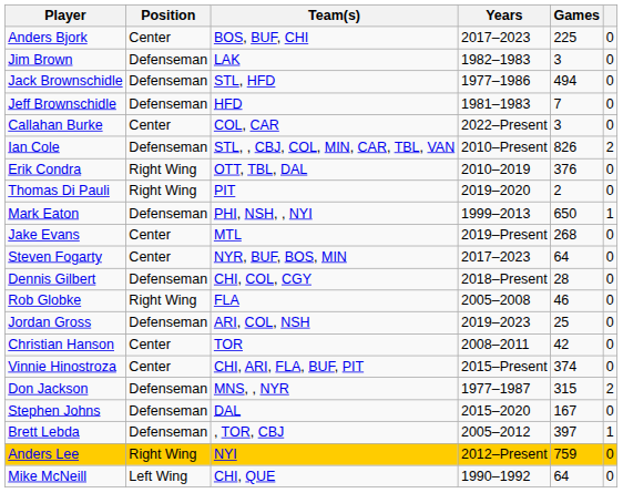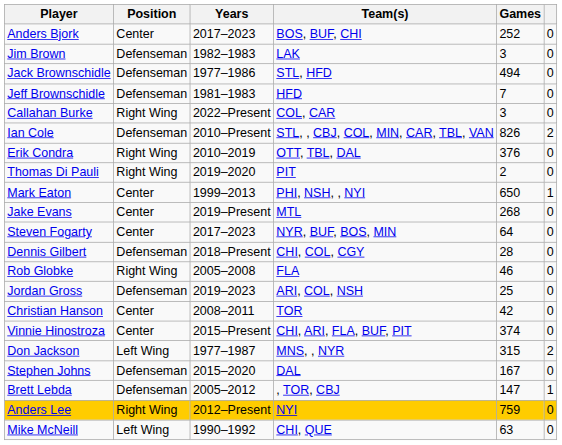columns swapped: Team(s) <-> Years
Anders Bjork | Games: 225 -> 252
Callahan Burke | Position: Center -> Right Wing
Mark Eaton | Position: Defenseman -> Center
Don Jackson | Position: Defenseman -> Left Wing
Brett Lebda | Games: 397 -> 147
Mike McNeill | Games: 64 -> 63
